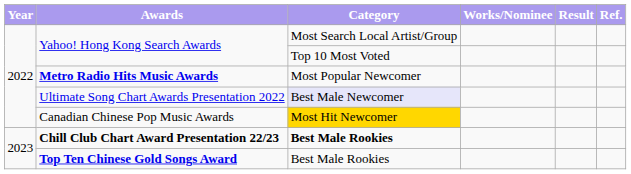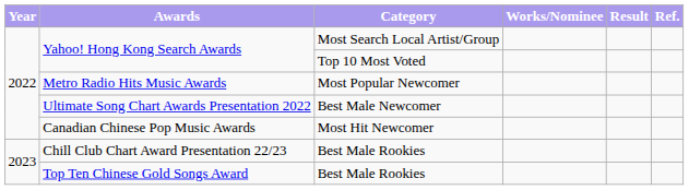Metro Radio Hits Music Awards | Awards: bold -> normal
Ultimate Song Chart Awards Presentation 2022 | Category: lavender background -> no background
Canadian Chinese Pop Music Awards | Category: gold background -> no background
Chill Club Chart Award Presentation 22/23 | Awards: bold -> normal
Chill Club Chart Award Presentation 22/23 | Category: bold -> normal
Top Ten Chinese Gold Songs Award | Awards: bold -> normal
